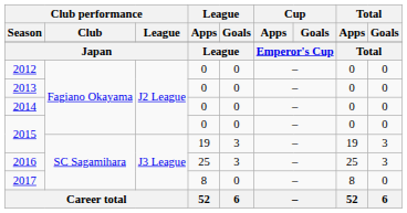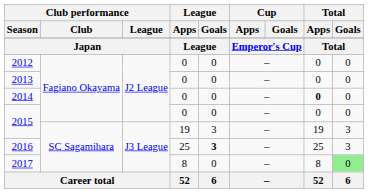2014 | Total / Apps: normal -> bold
2016 | League / Goals: normal -> bold
2017 | Total / Goals: no background -> lightgreen background
